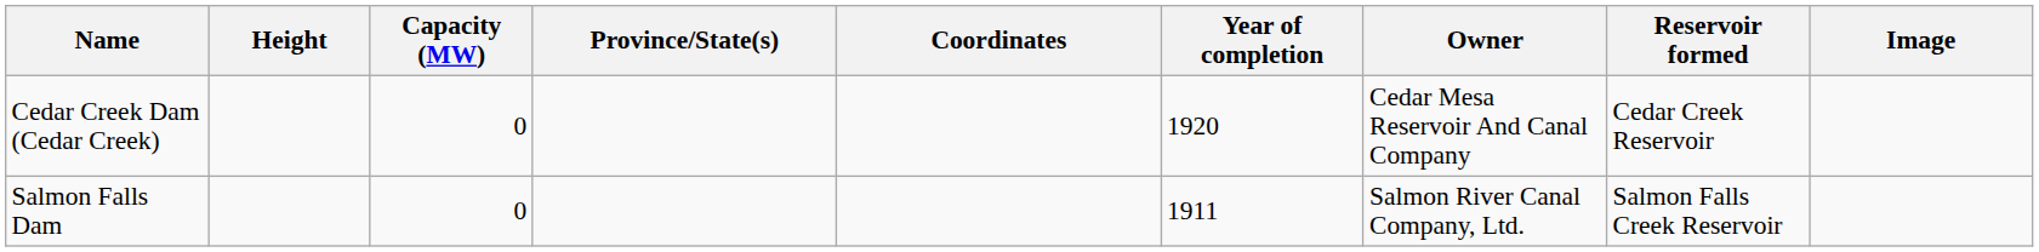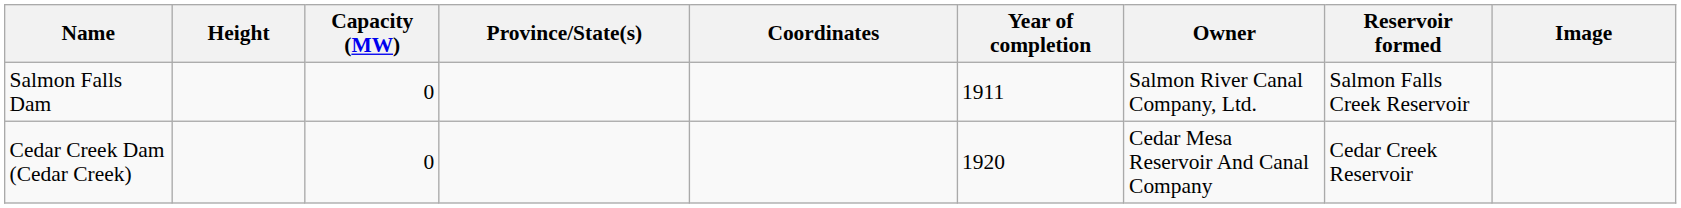rows swapped: Salmon Falls Dam <-> Cedar Creek Dam (Cedar Creek)
